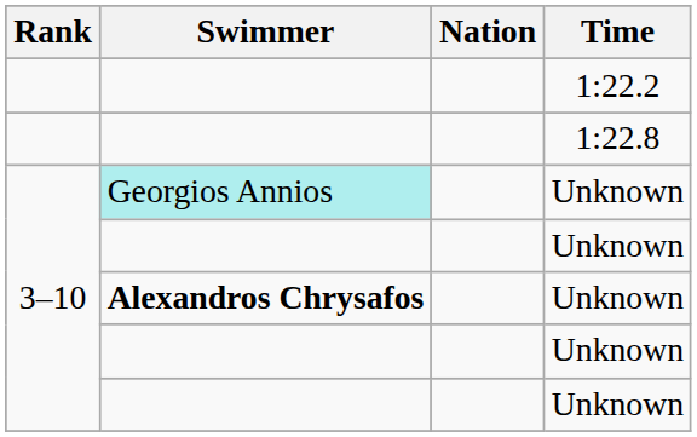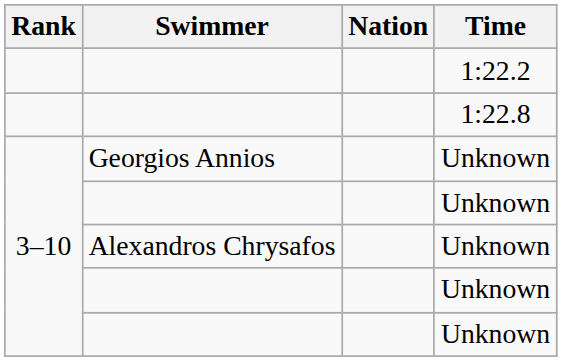Georgios Annios | Swimmer: paleturquoise background -> no background
Alexandros Chrysafos | Swimmer: bold -> normal
